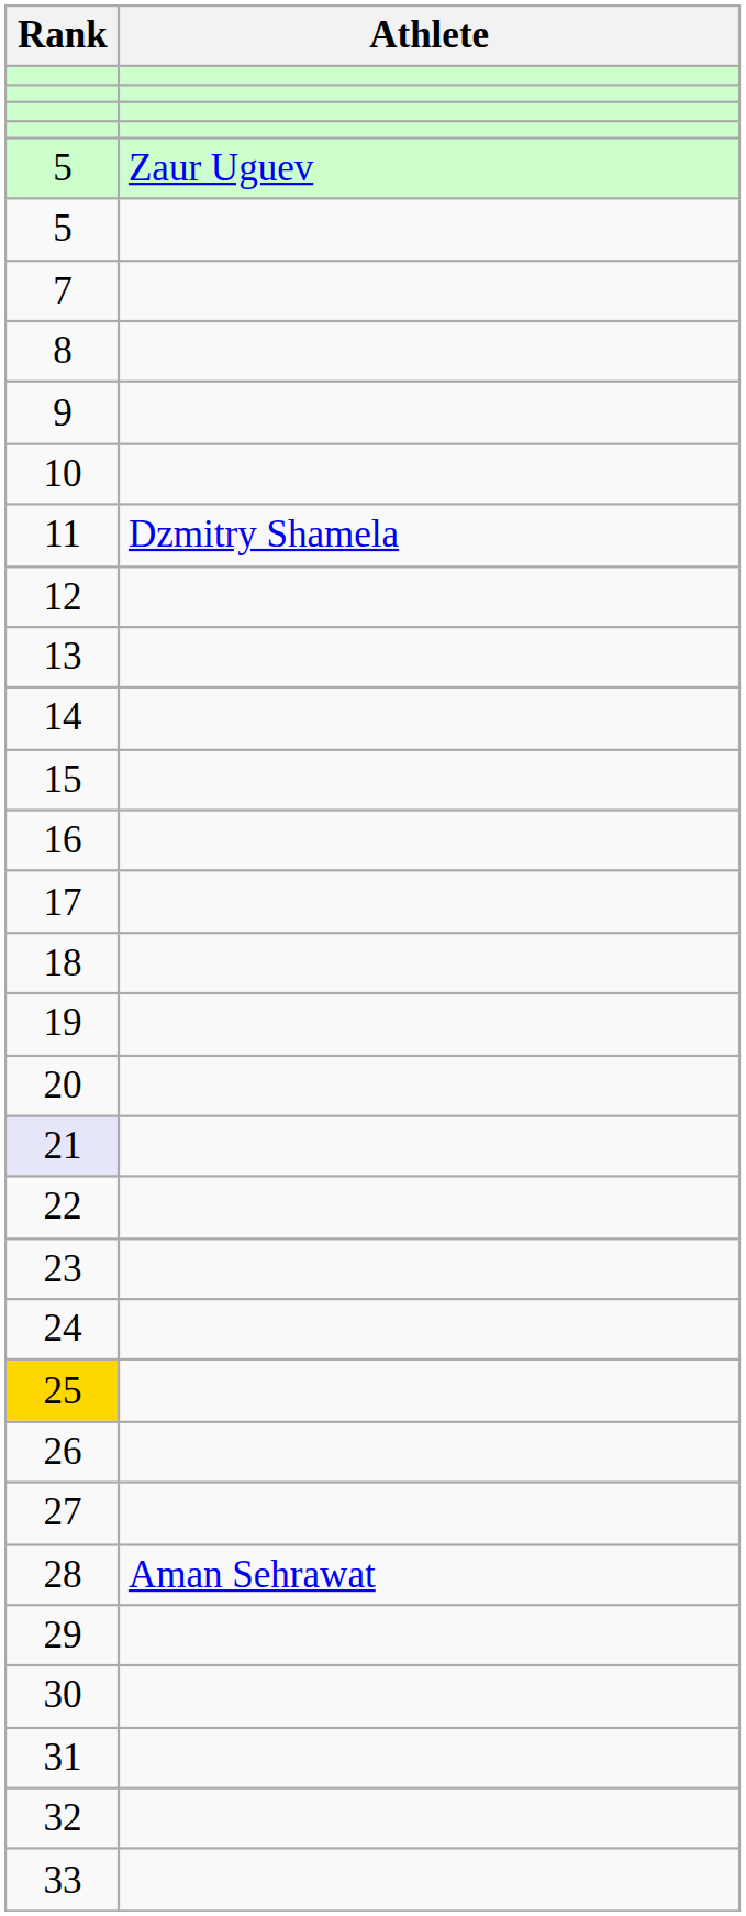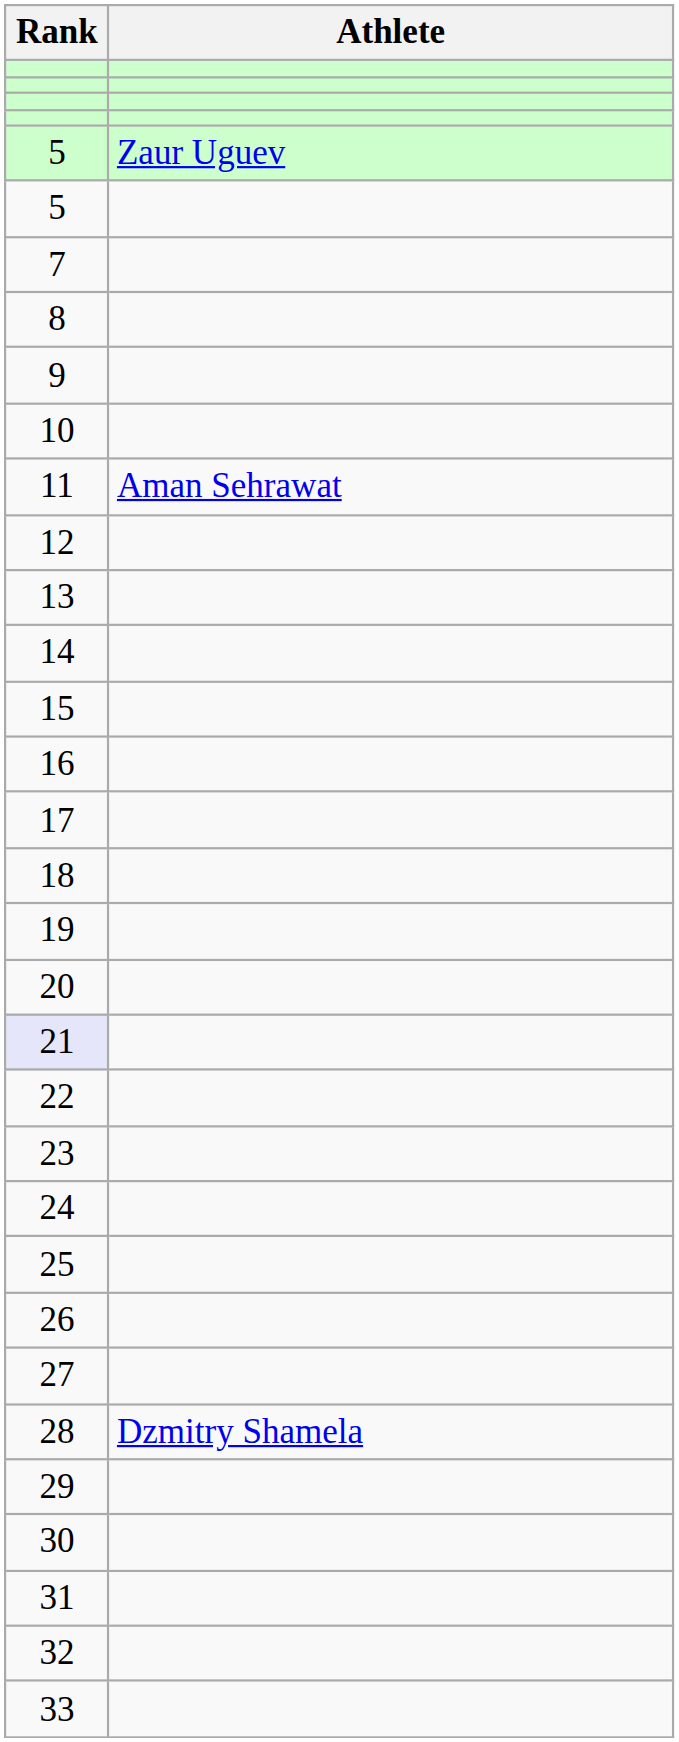row 12 | Athlete: Dzmitry Shamela -> Aman Sehrawat
row 26 | Rank: gold background -> no background
row 29 | Athlete: Aman Sehrawat -> Dzmitry Shamela
